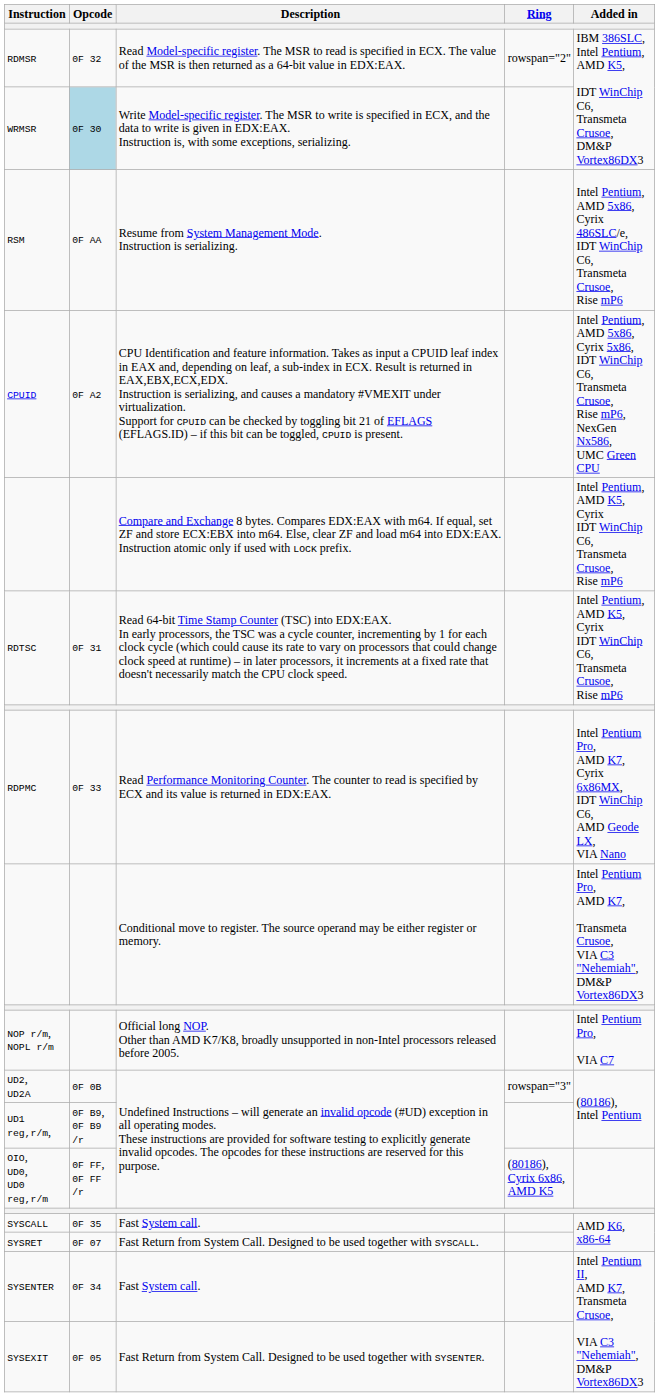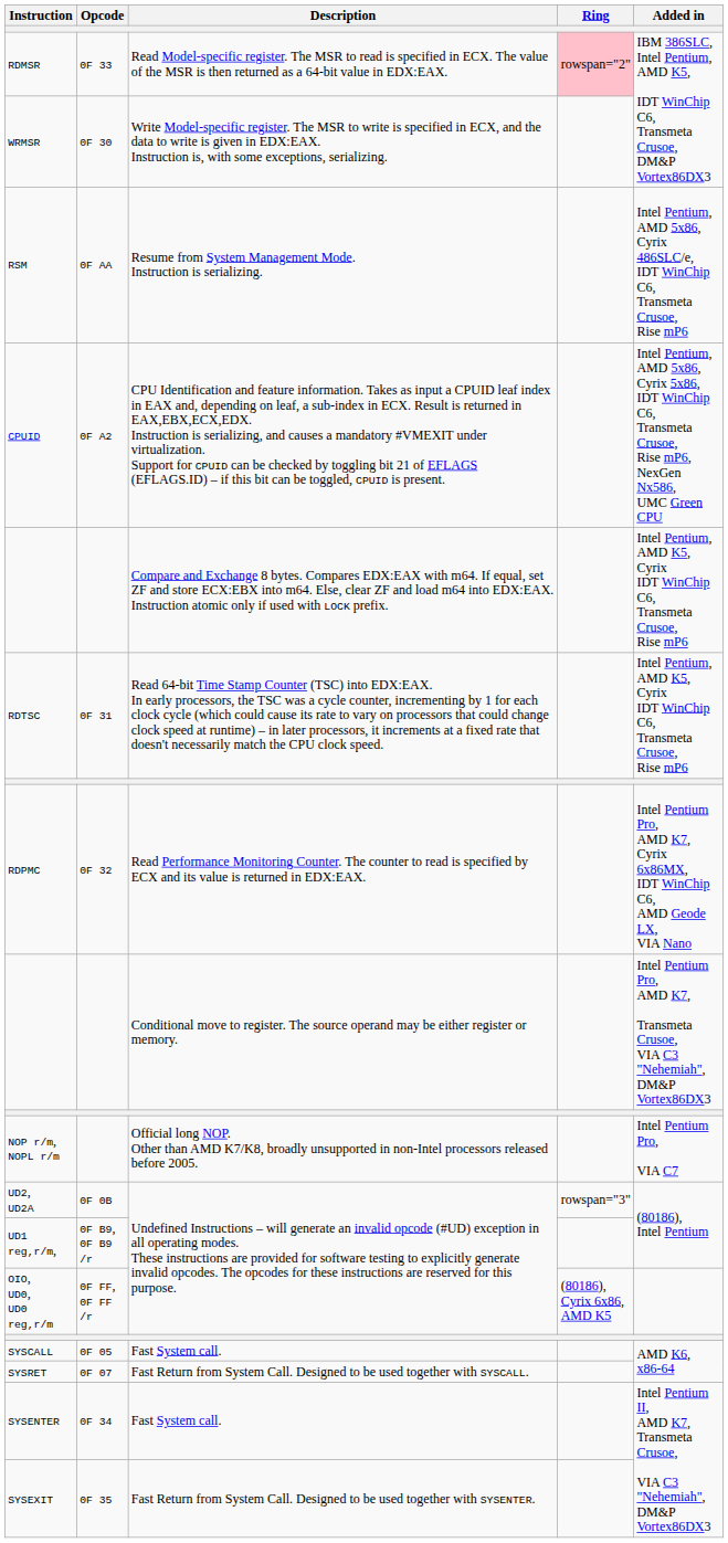RDMSR | Opcode: 0F 32 -> 0F 33
RDMSR | Ring: no background -> pink background
WRMSR | Opcode: lightblue background -> no background
RDPMC | Opcode: 0F 33 -> 0F 32
SYSCALL | Opcode: 0F 35 -> 0F 05
SYSEXIT | Opcode: 0F 05 -> 0F 35
